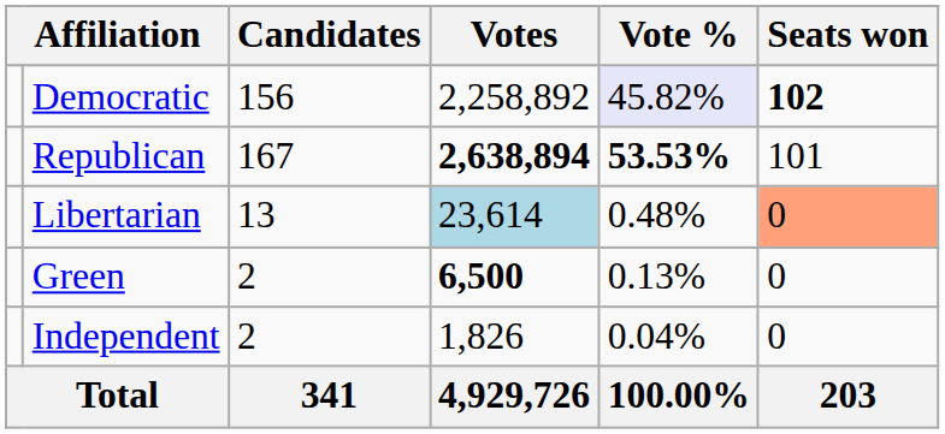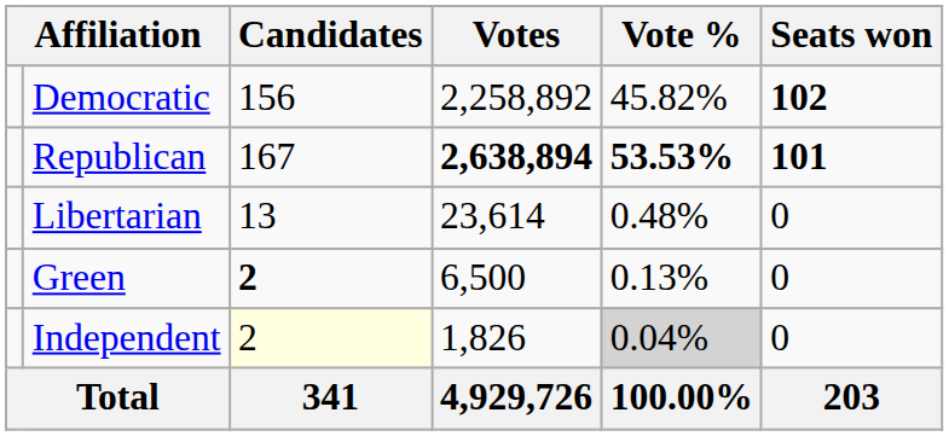Democratic | Vote %: lavender background -> no background
Republican | Seats won: normal -> bold
Libertarian | Votes: lightblue background -> no background
Libertarian | Seats won: lightsalmon background -> no background
Green | Candidates: normal -> bold
Green | Votes: bold -> normal
Independent | Candidates: no background -> lightyellow background
Independent | Vote %: no background -> lightgrey background
